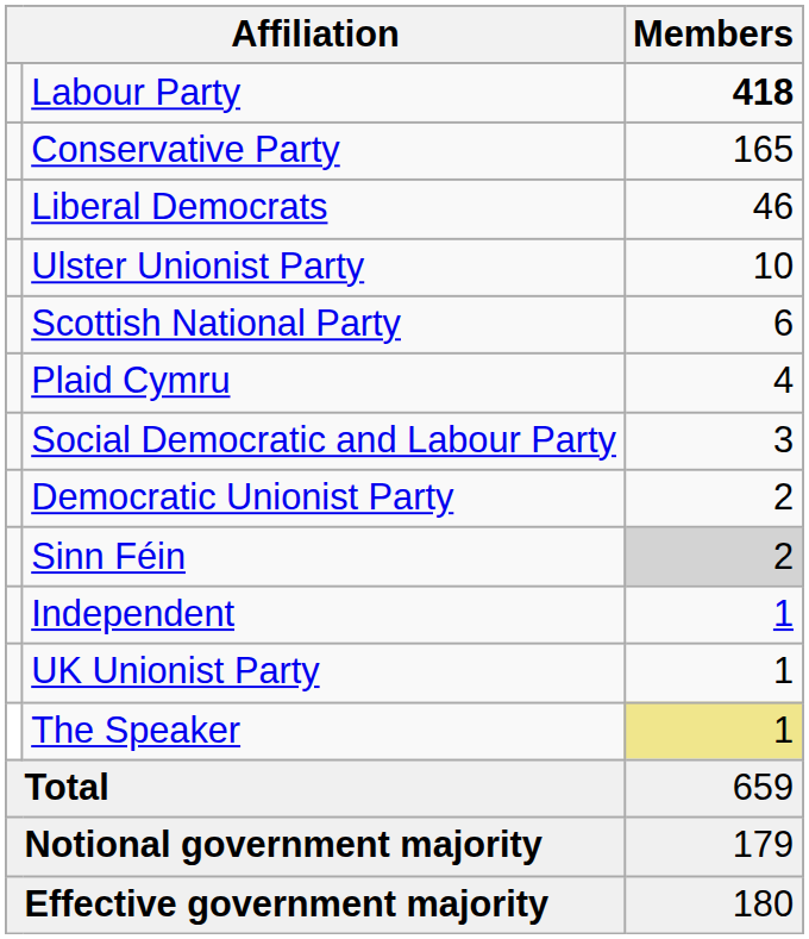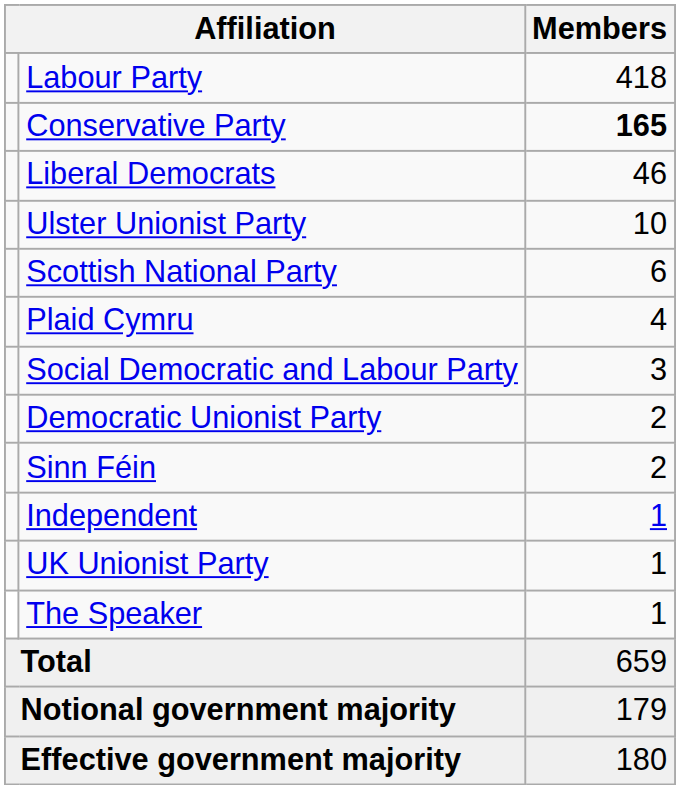Labour Party | Members: bold -> normal
Conservative Party | Members: normal -> bold
Sinn Féin | Members: lightgrey background -> no background
The Speaker | Members: khaki background -> no background
